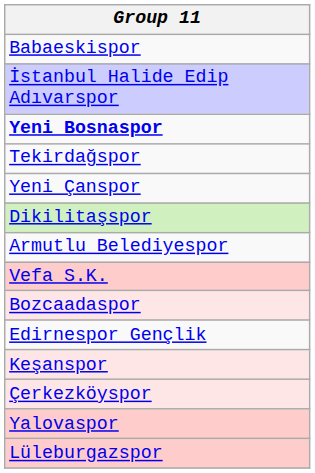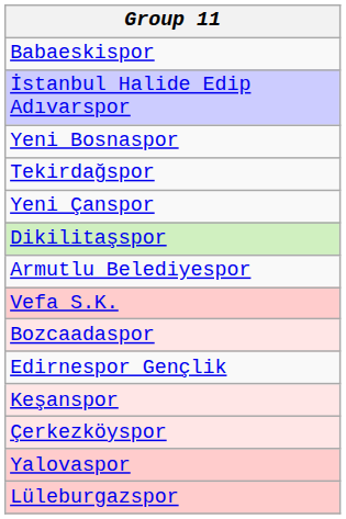row 4 | column 1: bold -> normal
